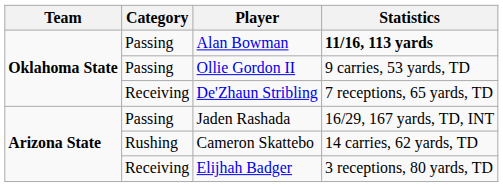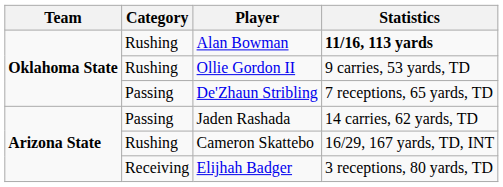Alan Bowman | Category: Passing -> Rushing
Ollie Gordon II | Category: Passing -> Rushing
De'Zhaun Stribling | Category: Receiving -> Passing
Jaden Rashada | Statistics: 16/29, 167 yards, TD, INT -> 14 carries, 62 yards, TD
Cameron Skattebo | Statistics: 14 carries, 62 yards, TD -> 16/29, 167 yards, TD, INT
